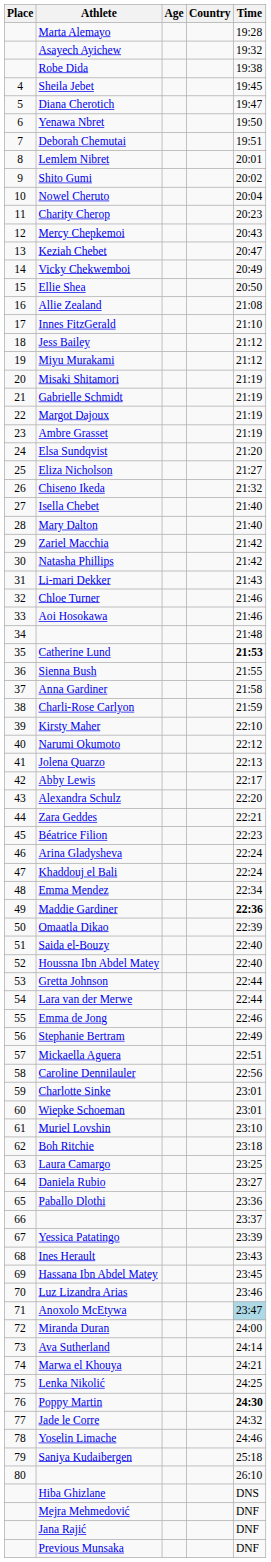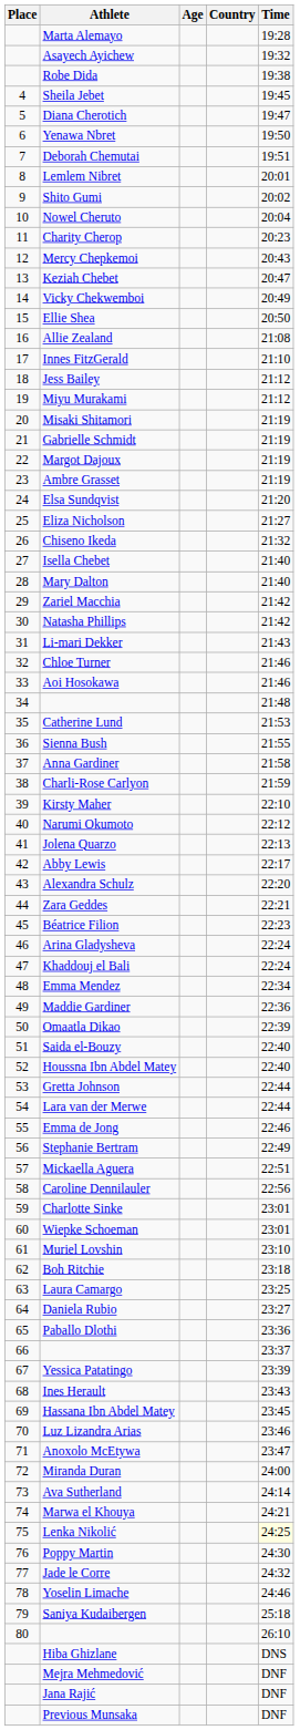Catherine Lund | Time: bold -> normal
Maddie Gardiner | Time: bold -> normal
Anoxolo McEtywa | Time: lightblue background -> no background
Lenka Nikolić | Time: no background -> lightyellow background
Poppy Martin | Time: bold -> normal
